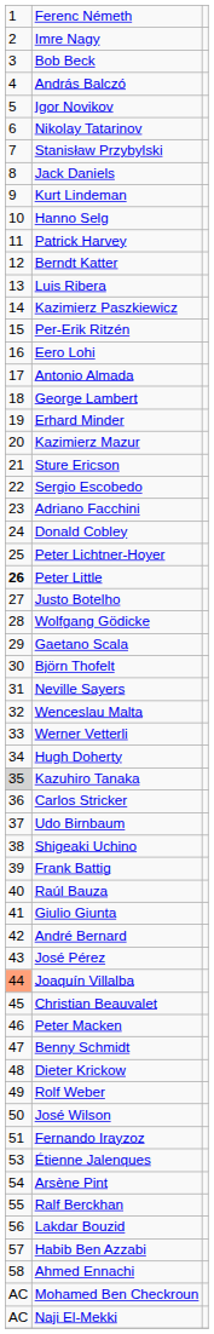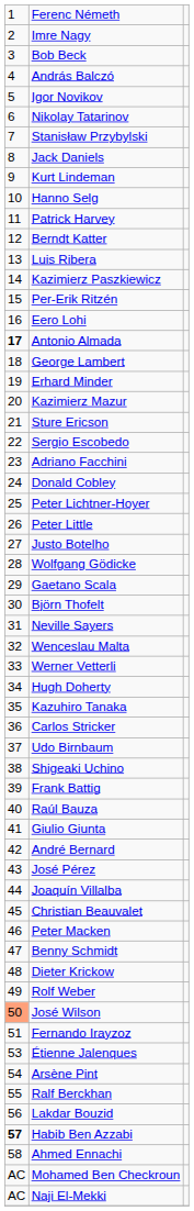Antonio Almada | column 1: normal -> bold
Peter Little | column 1: bold -> normal
Kazuhiro Tanaka | column 1: lightgrey background -> no background
Joaquín Villalba | column 1: lightsalmon background -> no background
José Wilson | column 1: no background -> lightsalmon background
Habib Ben Azzabi | column 1: normal -> bold
